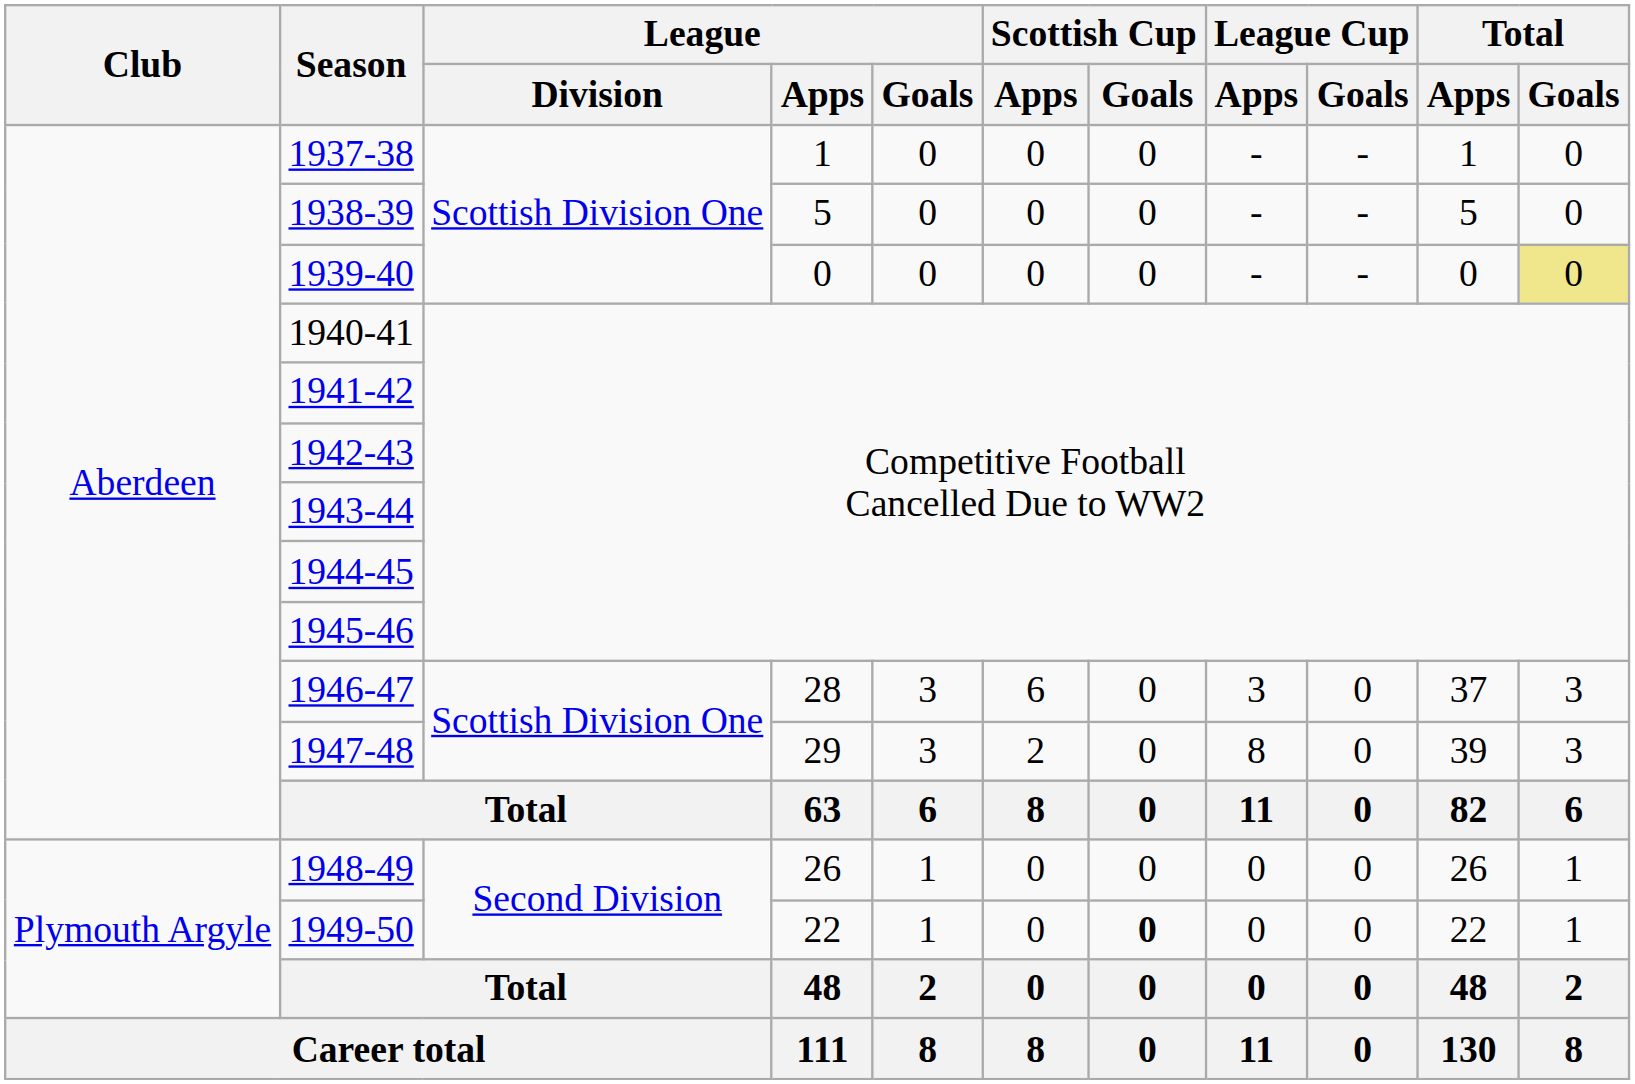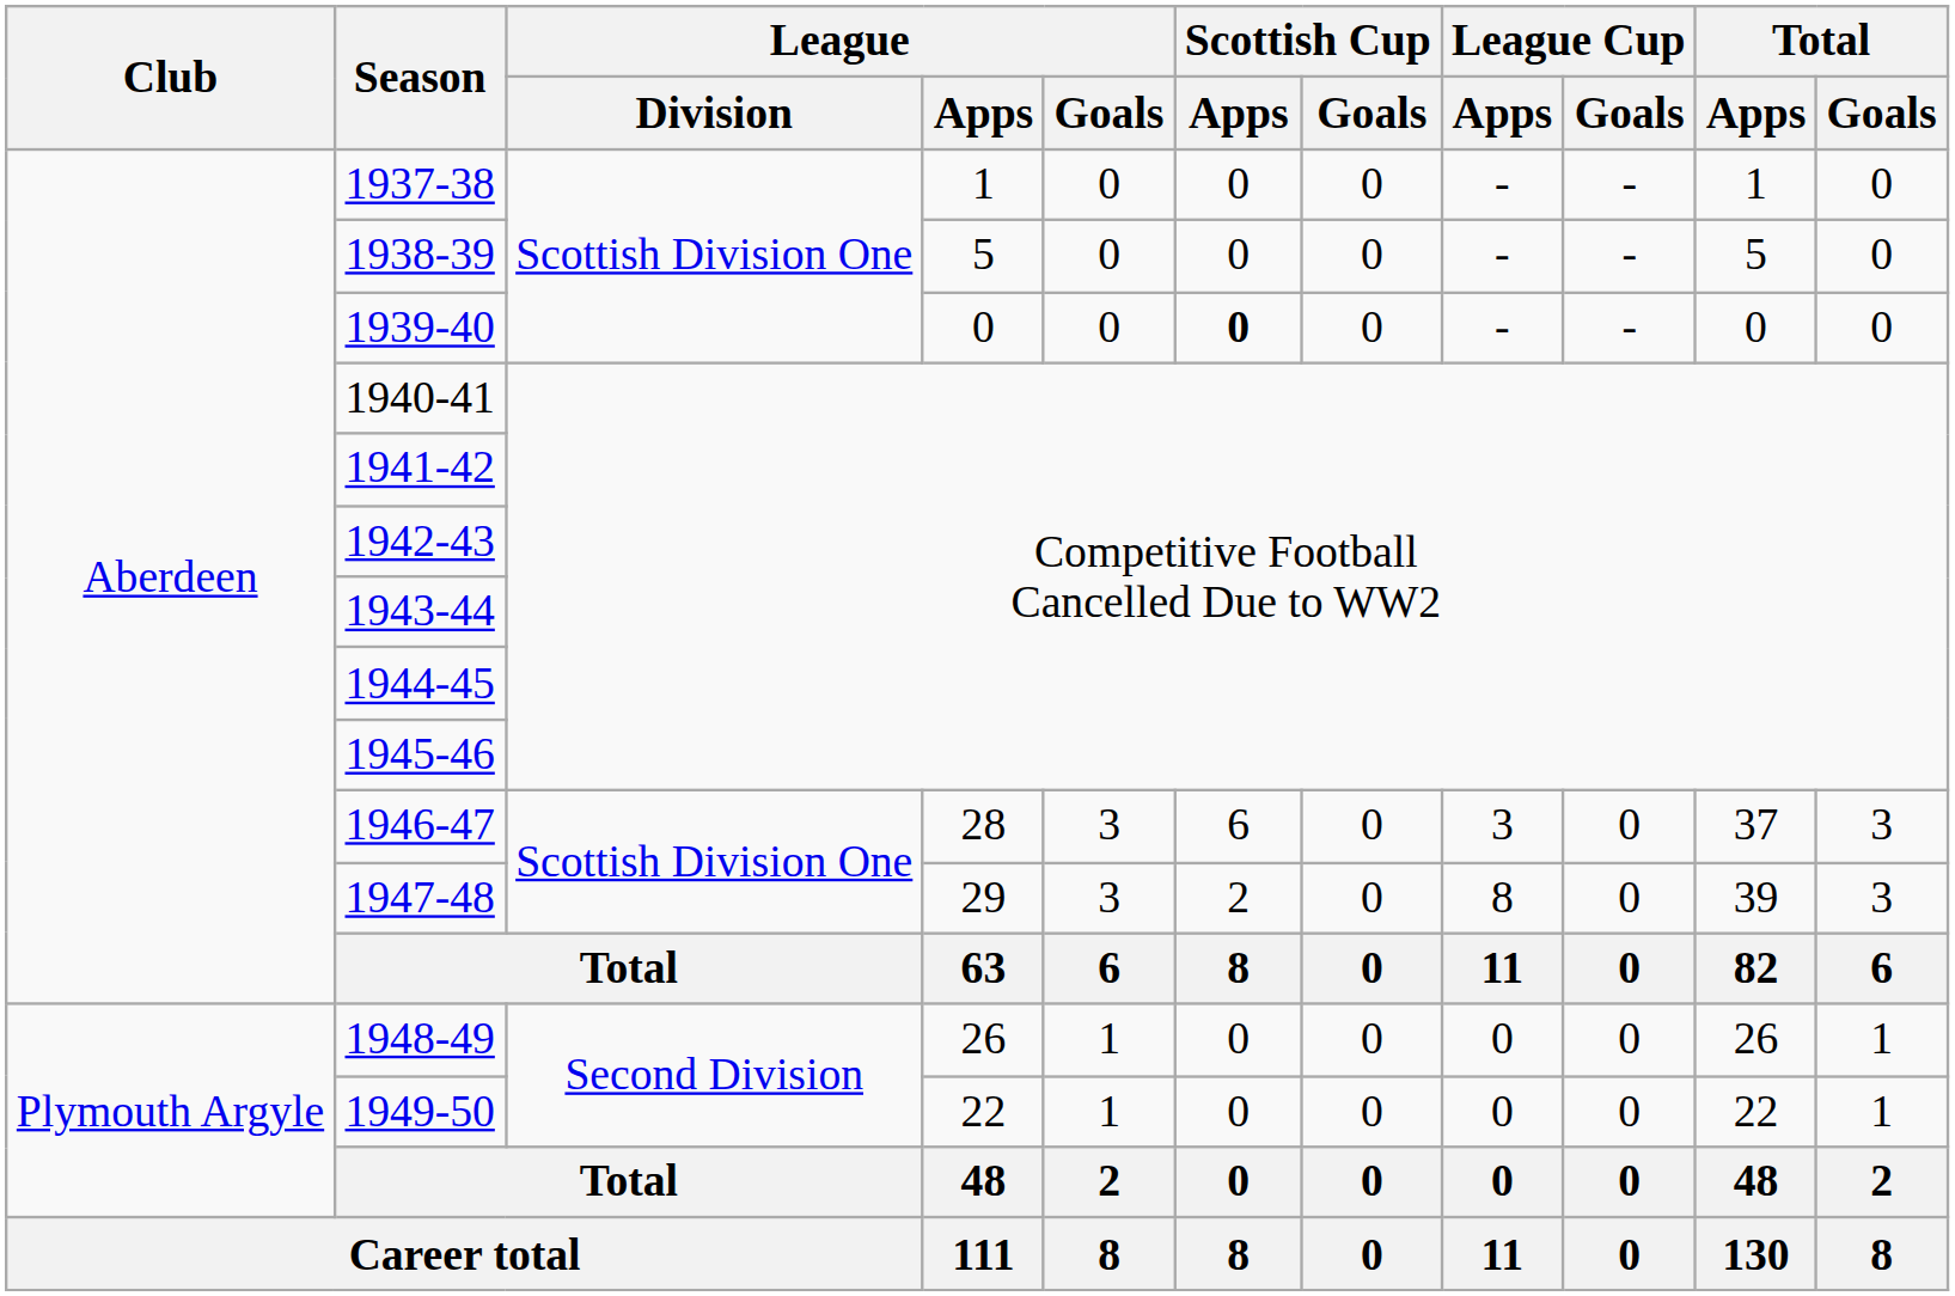1939-40 | Scottish Cup / Apps: normal -> bold
1939-40 | Total / Goals: khaki background -> no background
1949-50 | Scottish Cup / Goals: bold -> normal
